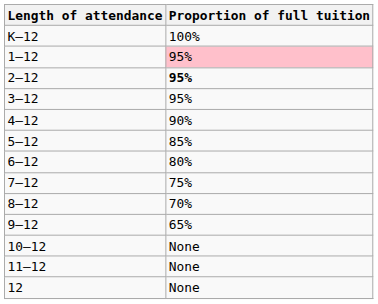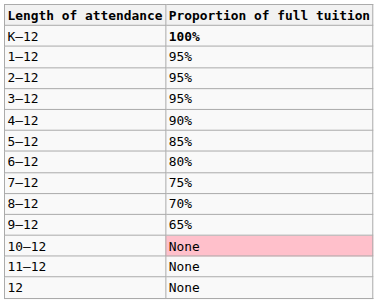K–12 | Proportion of full tuition: normal -> bold
1–12 | Proportion of full tuition: pink background -> no background
2–12 | Proportion of full tuition: bold -> normal
10–12 | Proportion of full tuition: no background -> pink background
